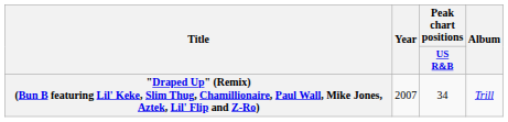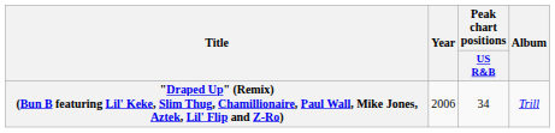row 3 | Year: 2007 -> 2006
